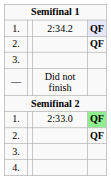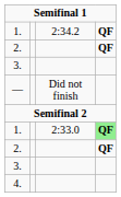1. / 2:34.2 | column 4: lavender background -> no background
